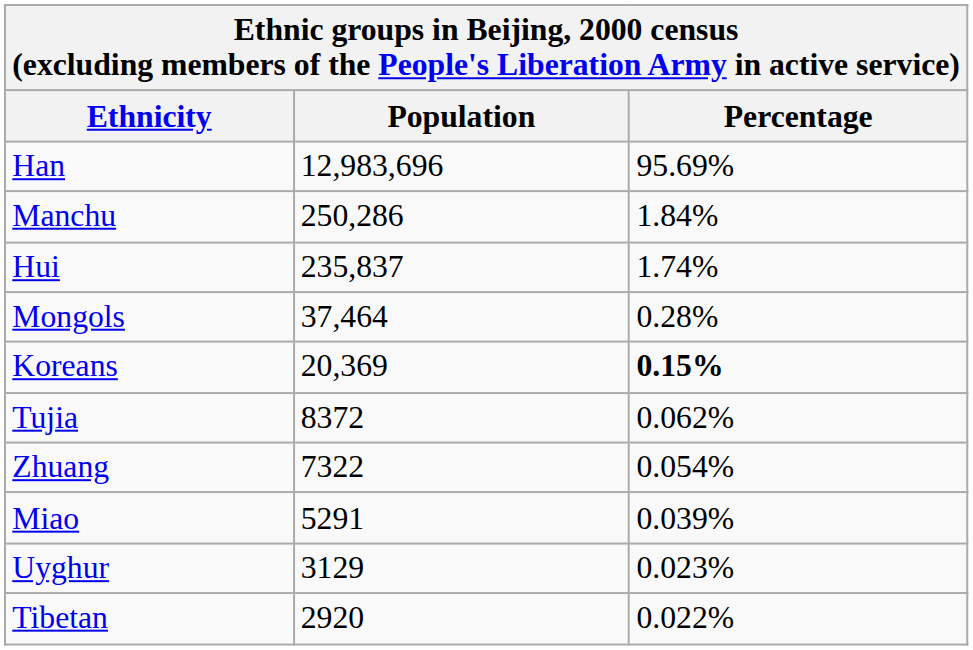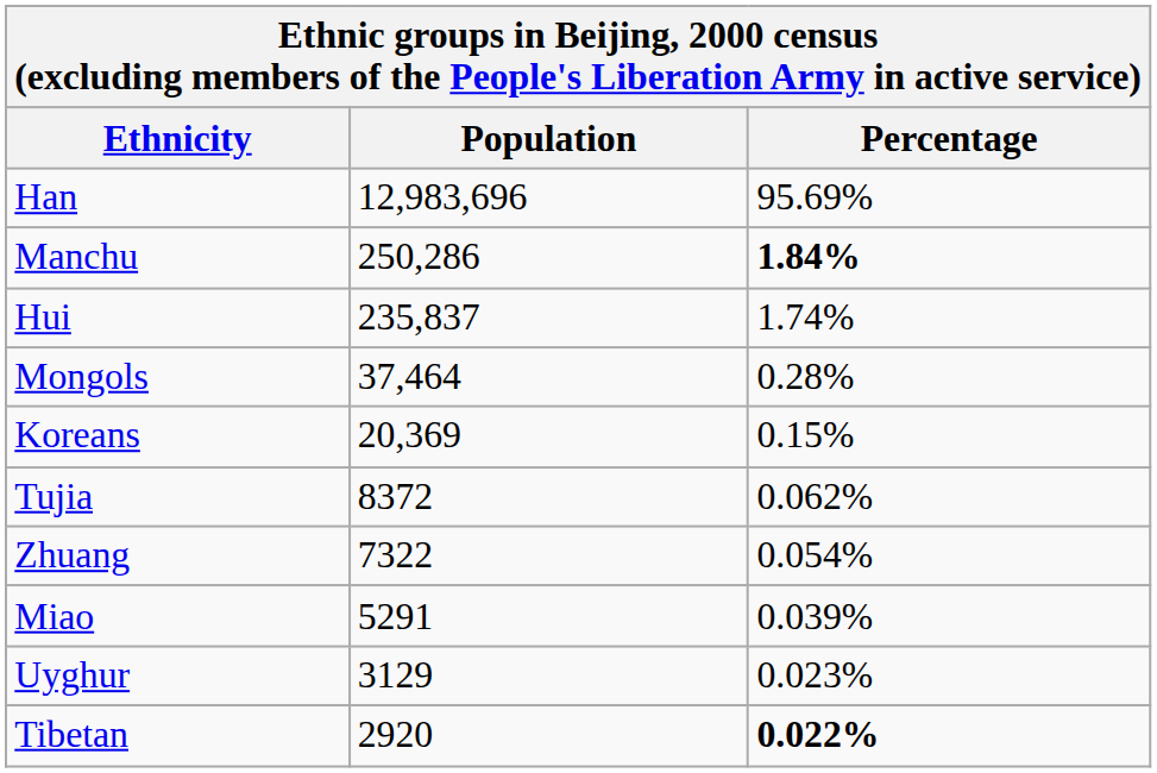Manchu | Percentage: normal -> bold
Koreans | Percentage: bold -> normal
Tibetan | Percentage: normal -> bold
